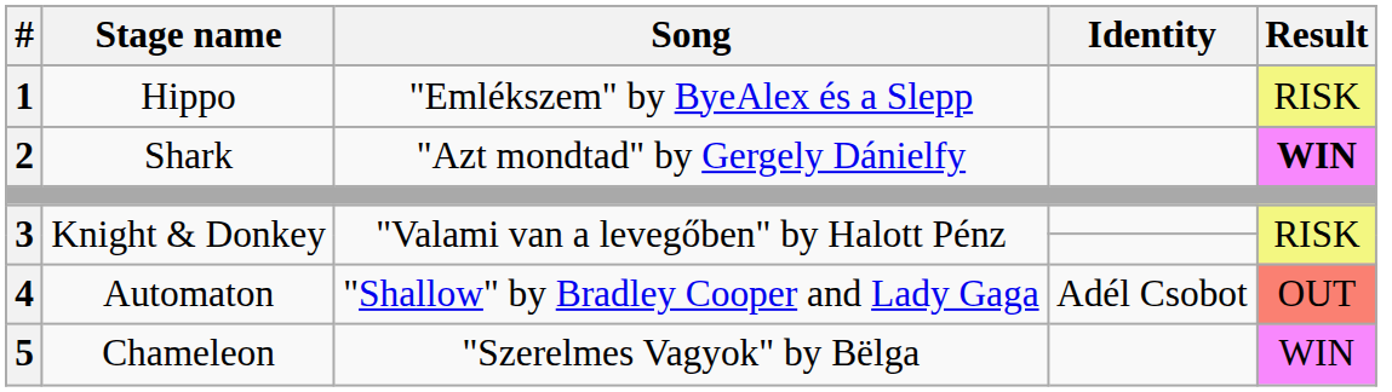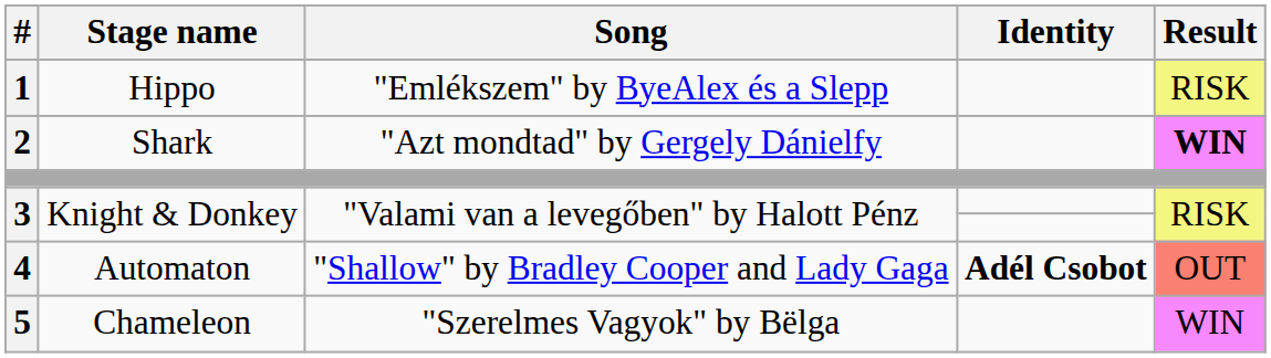4 | Identity: normal -> bold
